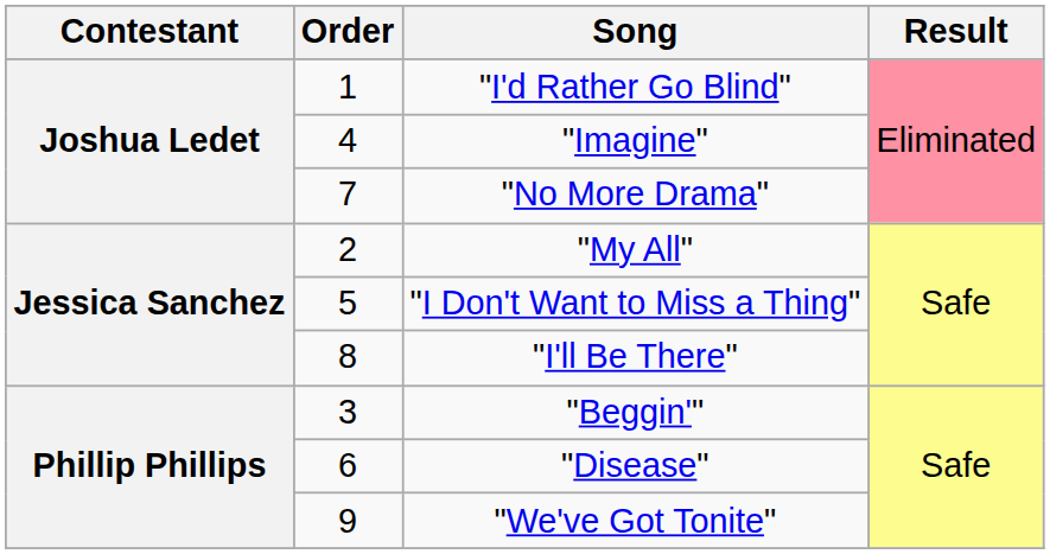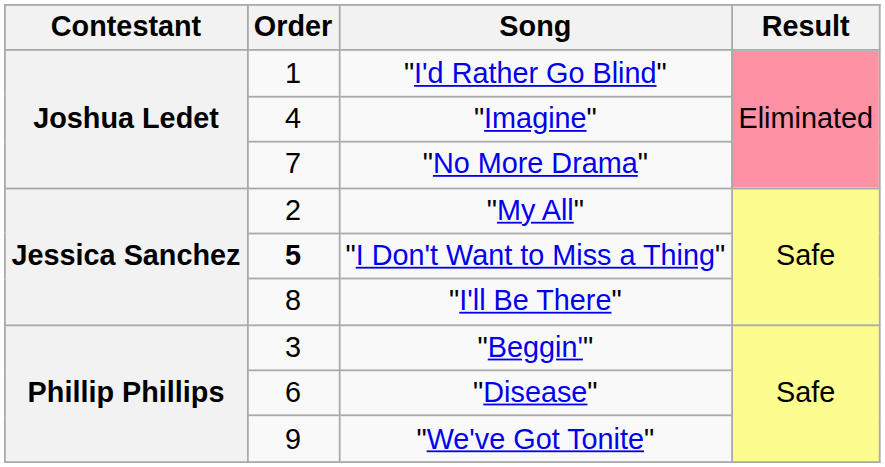"I Don't Want to Miss a Thing" | Order: normal -> bold
